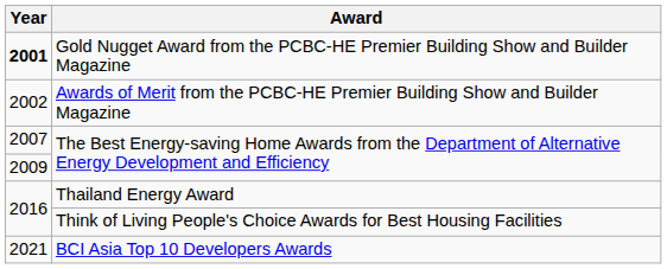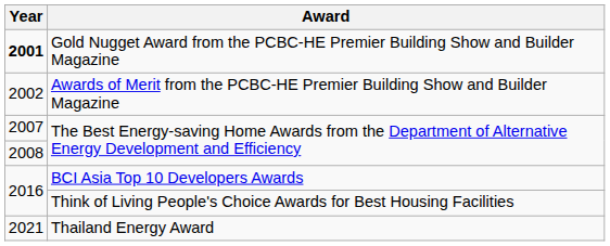row 5 | Year: 2009 -> 2008
row 6 | Award: Thailand Energy Award -> BCI Asia Top 10 Developers Awards
row 8 | Award: BCI Asia Top 10 Developers Awards -> Thailand Energy Award
